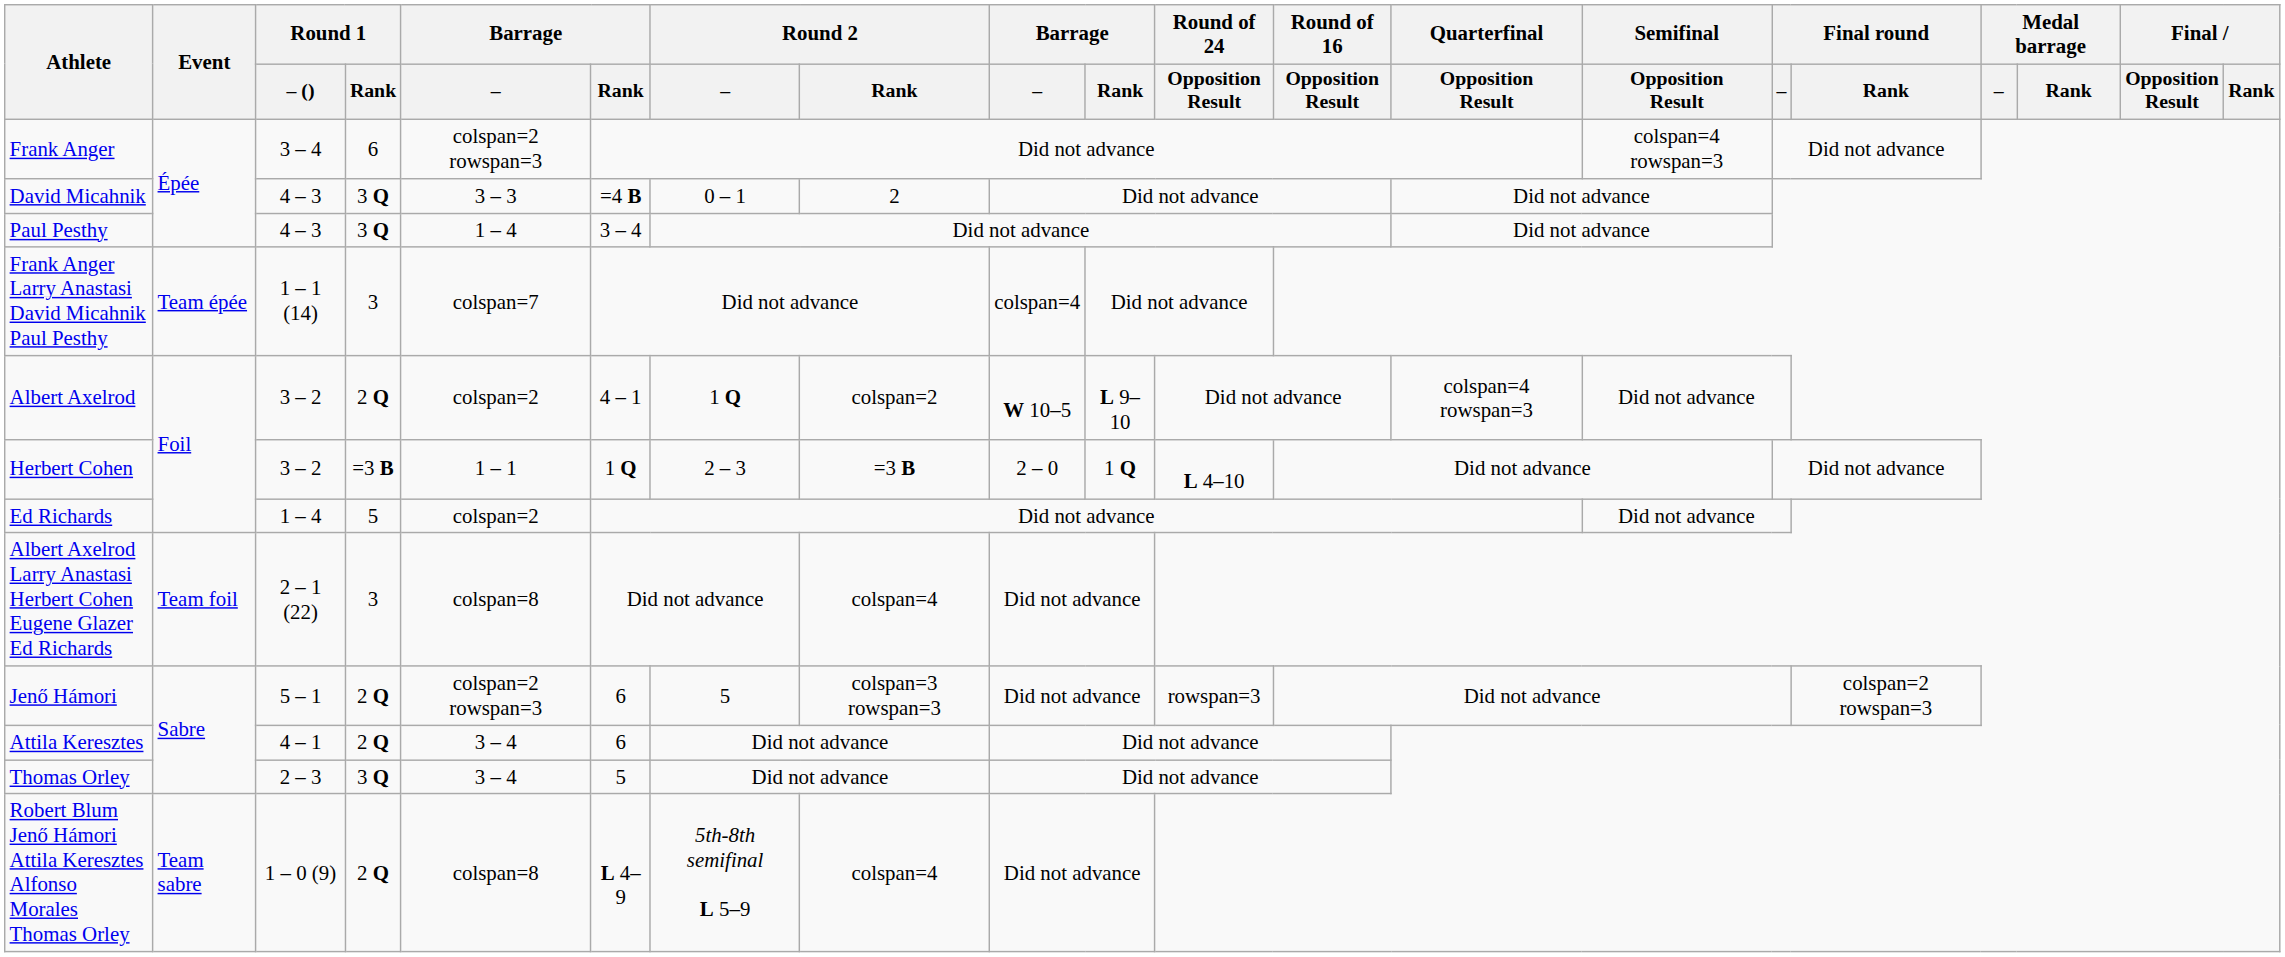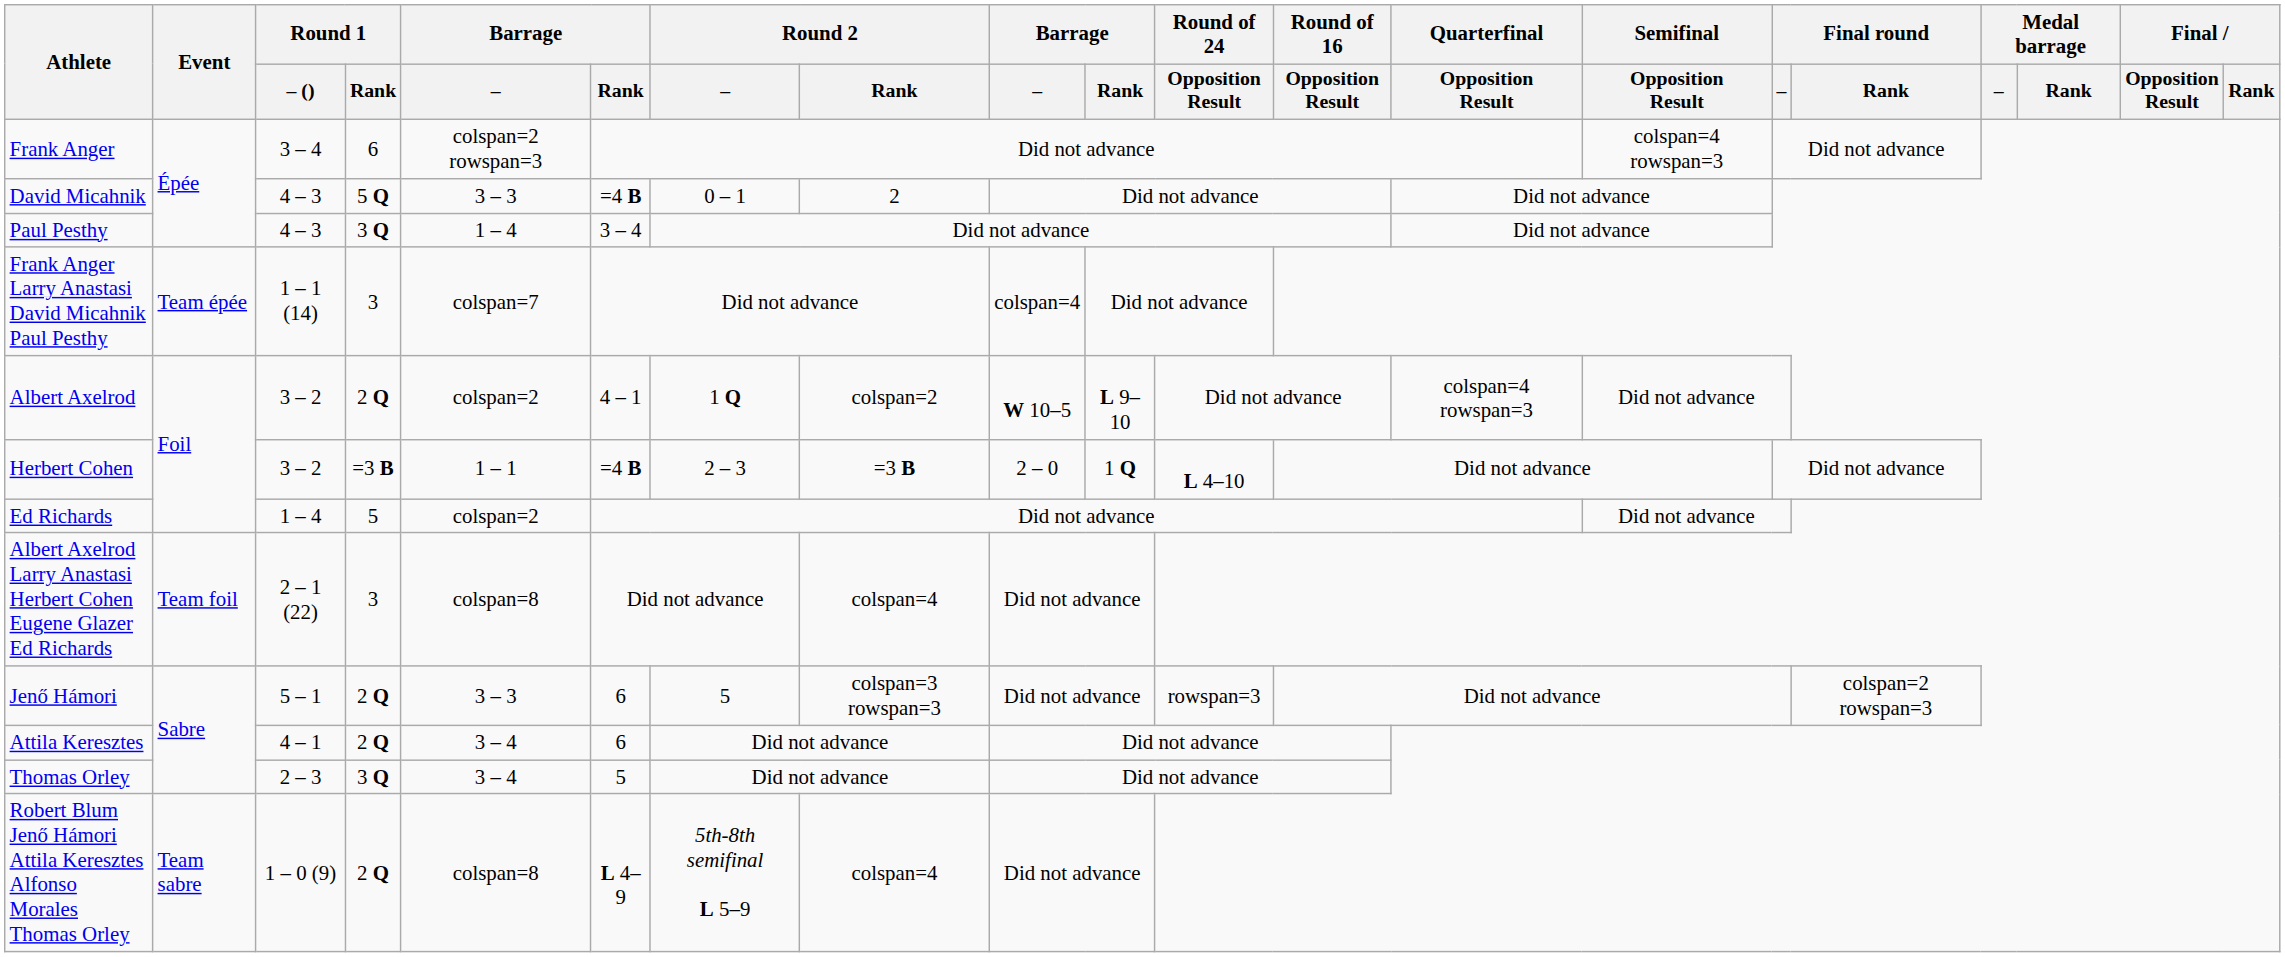David Micahnik | Round 1 / Rank: 3 Q -> 5 Q
Herbert Cohen | column 6: 1 Q -> =4 B
Jenő Hámori | column 5: colspan=2 rowspan=3 -> 3 – 3
